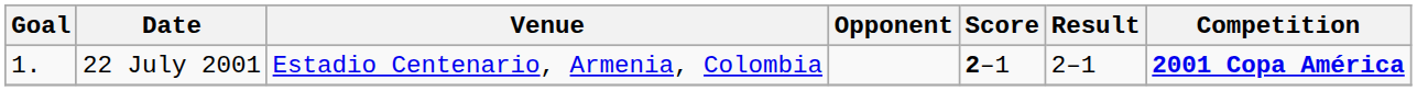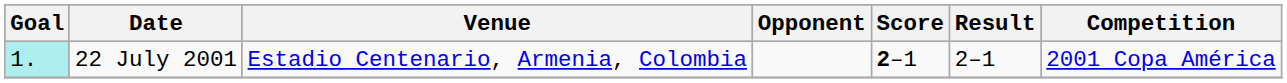22 July 2001 | Goal: no background -> paleturquoise background
22 July 2001 | Competition: bold -> normal
